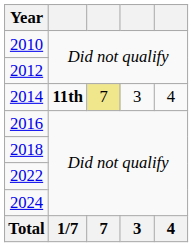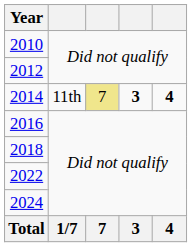2014 | column 2: bold -> normal
2014 | column 4: normal -> bold
2014 | column 5: normal -> bold
